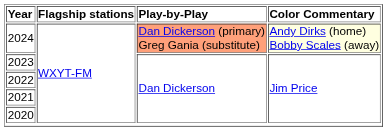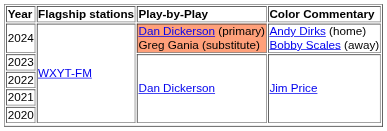2024 | Color Commentary: lightyellow background -> no background
